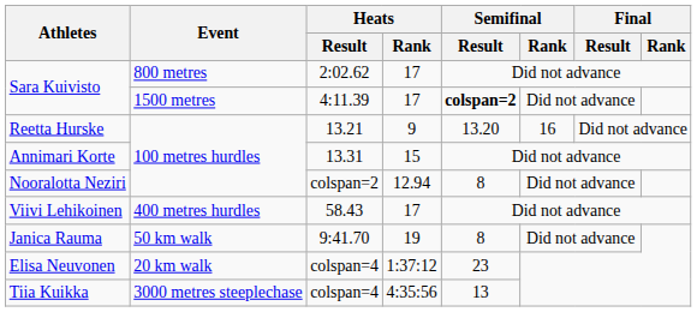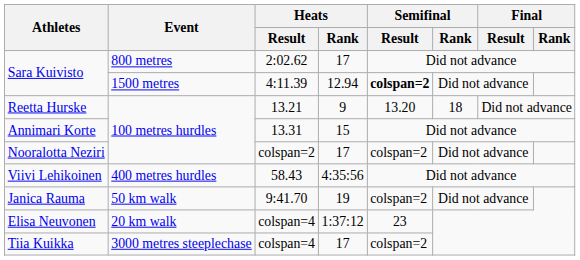Sara Kuivisto / 4:11.39 | Heats / Rank: 17 -> 12.94
Reetta Hurske | Semifinal / Rank: 16 -> 18
Nooralotta Neziri | Heats / Rank: 12.94 -> 17
Nooralotta Neziri | Semifinal / Result: 8 -> colspan=2
Viivi Lehikoinen | Heats / Rank: 17 -> 4:35:56
Janica Rauma | Semifinal / Result: 8 -> colspan=2
Tiia Kuikka | Heats / Rank: 4:35:56 -> 17
Tiia Kuikka | Semifinal / Result: 13 -> colspan=2
